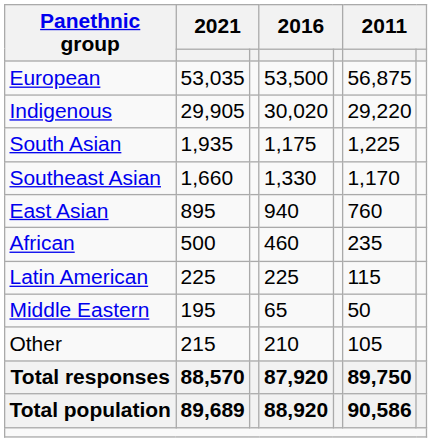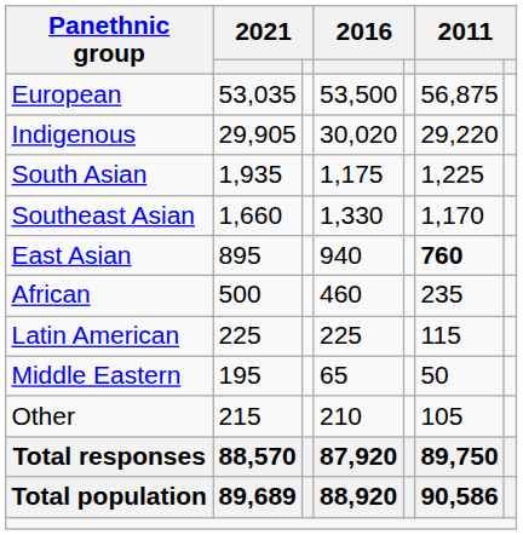East Asian | column 6: normal -> bold
